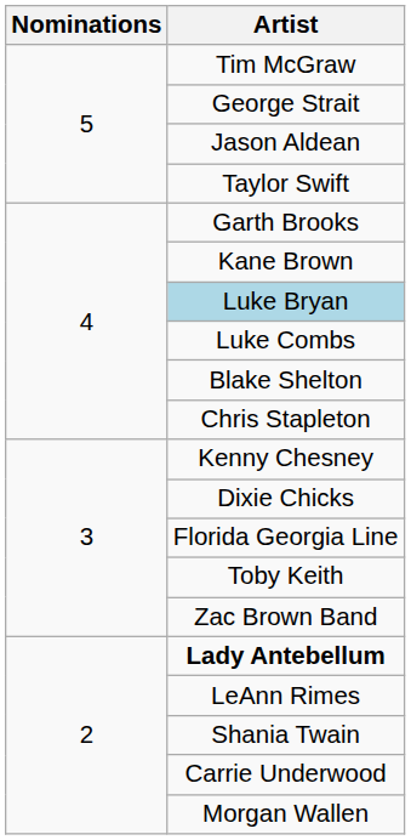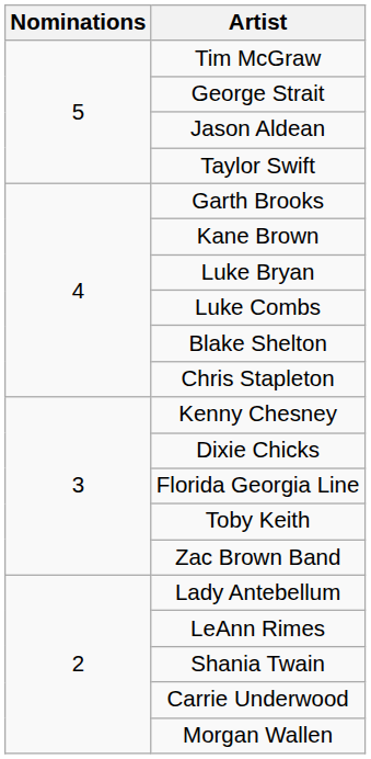Luke Bryan | Artist: lightblue background -> no background
Lady Antebellum | Artist: bold -> normal
